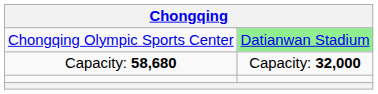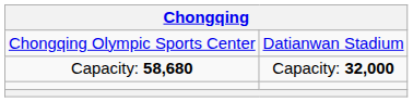row 2 | column 2: lightgreen background -> no background
